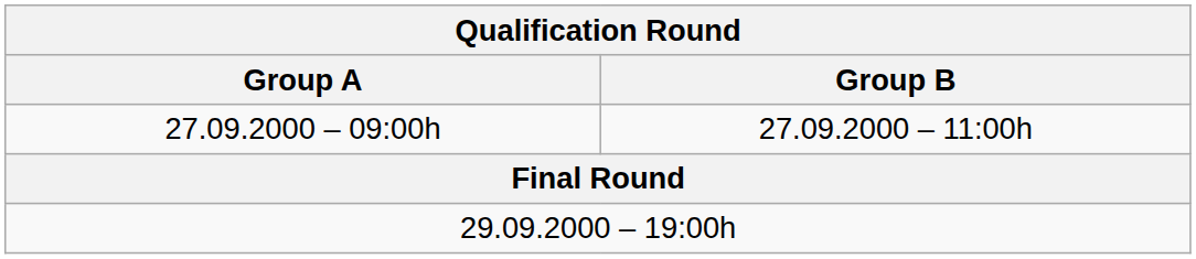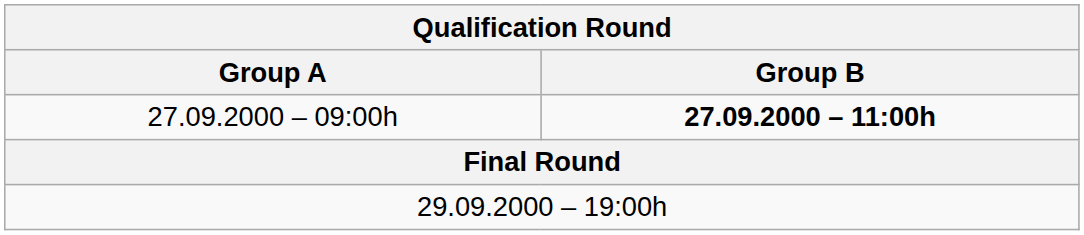27.09.2000 – 09:00h | Group B: normal -> bold
